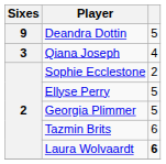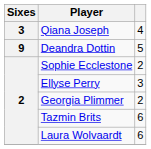rows swapped: Deandra Dottin <-> Qiana Joseph
Ellyse Perry | column 3: 5 -> 3
Georgia Plimmer | column 3: 5 -> 2
Laura Wolvaardt | column 3: bold -> normal
